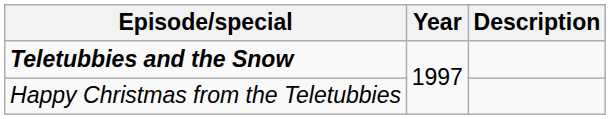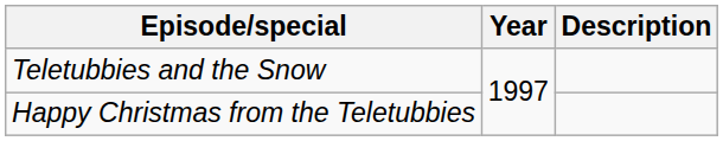Teletubbies and the Snow | Episode/special: bold -> normal
